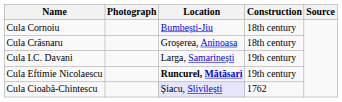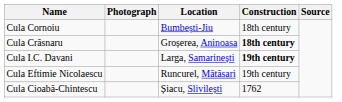Cula Crăsnaru | Construction: normal -> bold
Cula I.C. Davani | Construction: normal -> bold
Cula Eftimie Nicolaescu | Location: bold -> normal
Cula Cioabă-Chintescu | Location: lavender background -> no background
